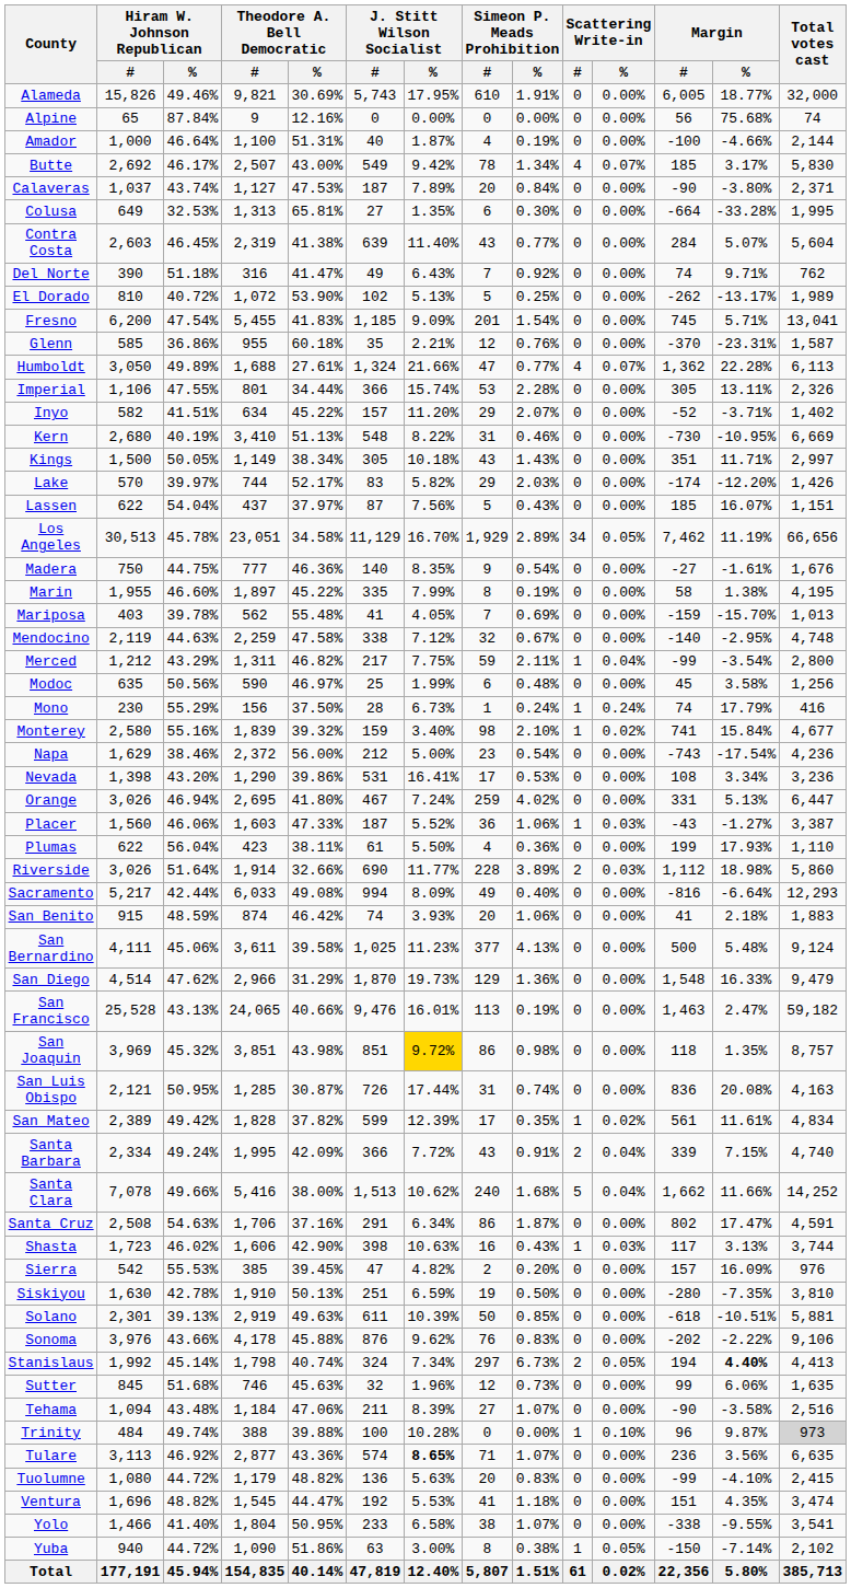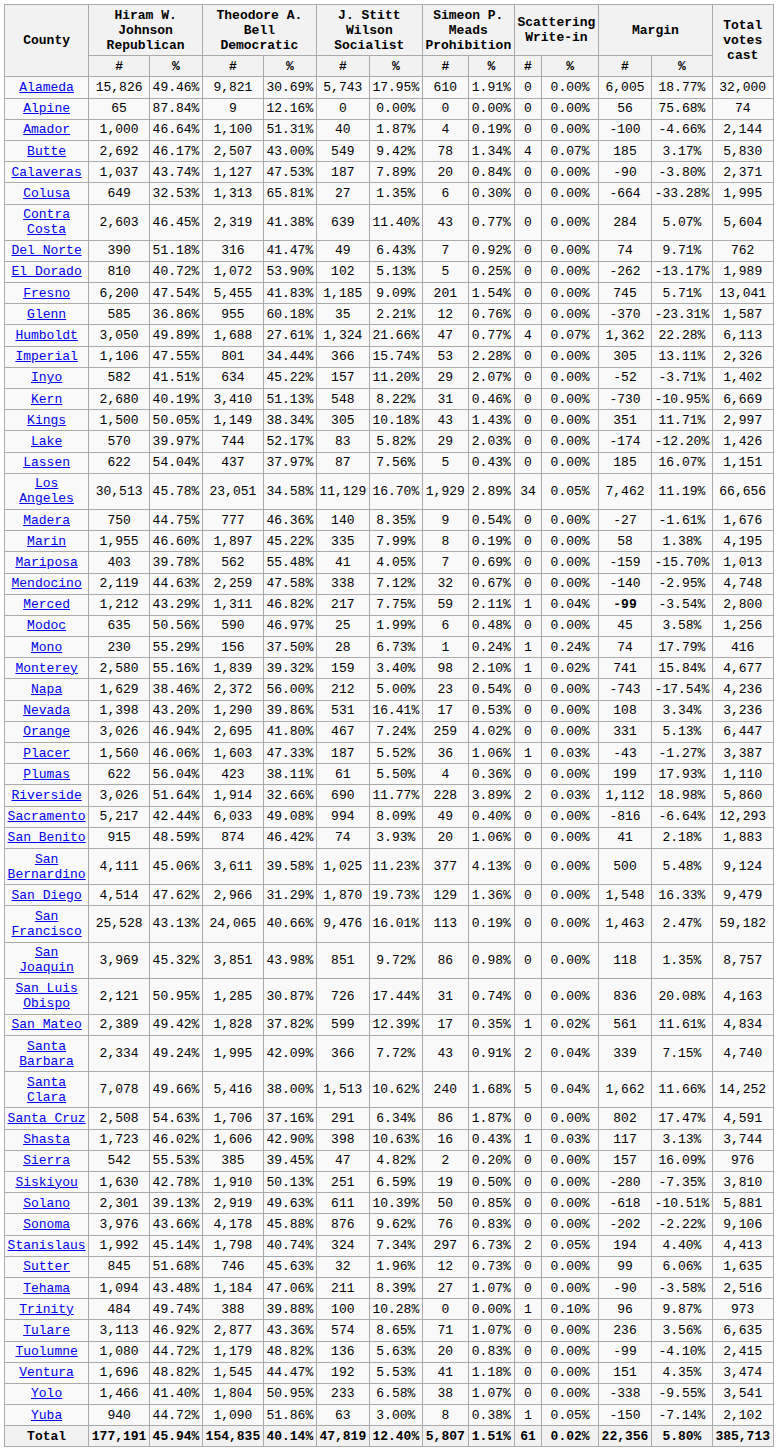Merced | Margin / #: normal -> bold
San Joaquin | J. Stitt Wilson Socialist / %: gold background -> no background
Stanislaus | Margin / %: bold -> normal
Trinity | Total votes cast: lightgrey background -> no background
Tulare | J. Stitt Wilson Socialist / %: bold -> normal
